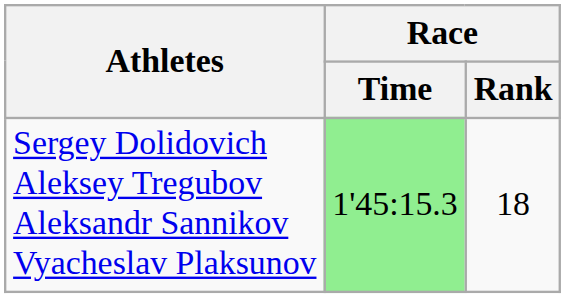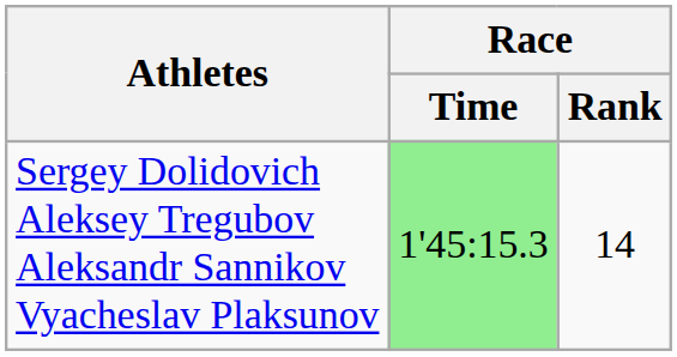row 3 | Race / Rank: 18 -> 14
